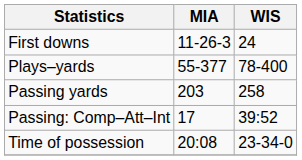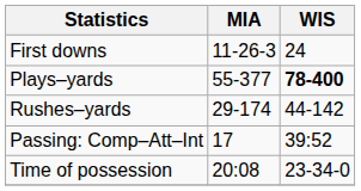Plays–yards | WIS: normal -> bold
+ row: Rushes–yards | 29-174 | 44-142
- row: Passing yards | 203 | 258
